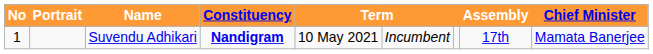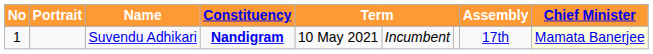Suvendu Adhikari | Chief Minister: no background -> lightyellow background
